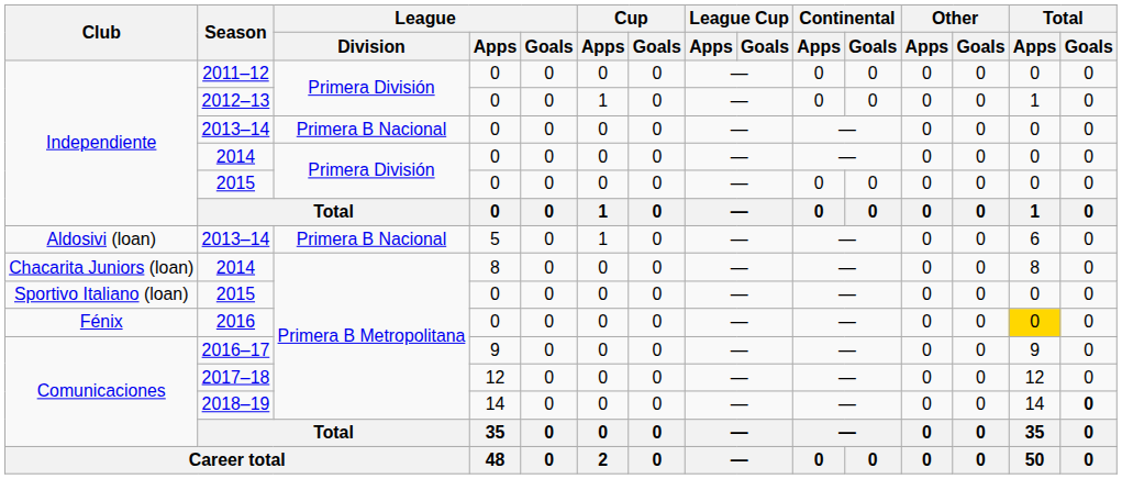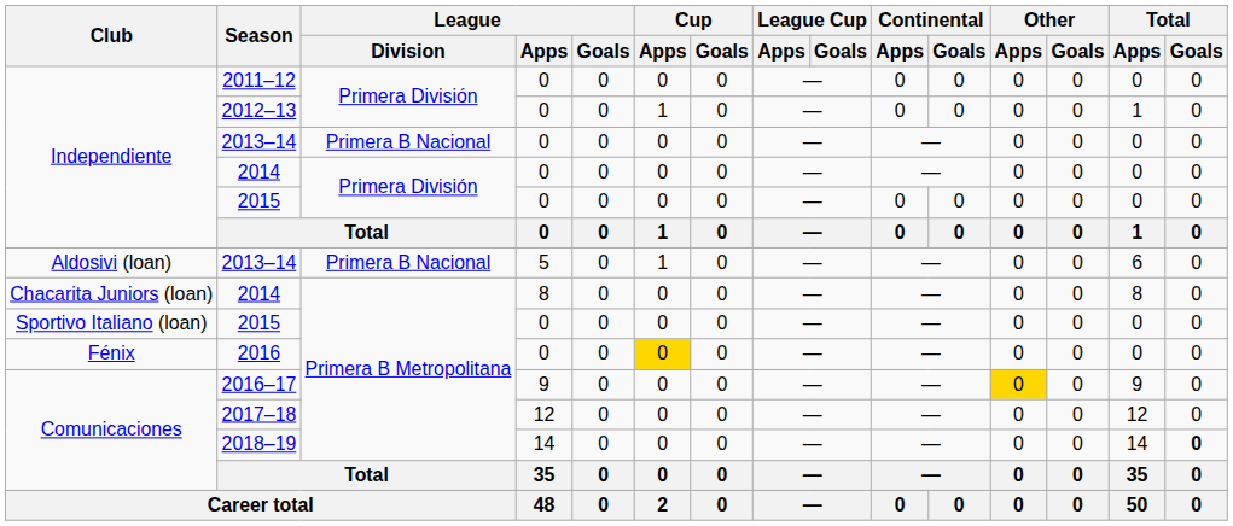2016 | Cup / Apps: no background -> gold background
2016 | Total / Apps: gold background -> no background
2016–17 | Other / Apps: no background -> gold background
